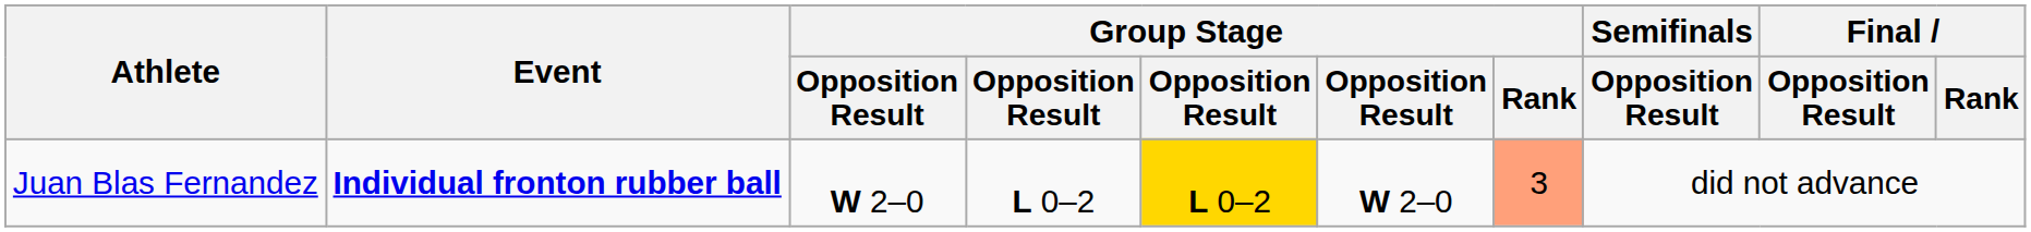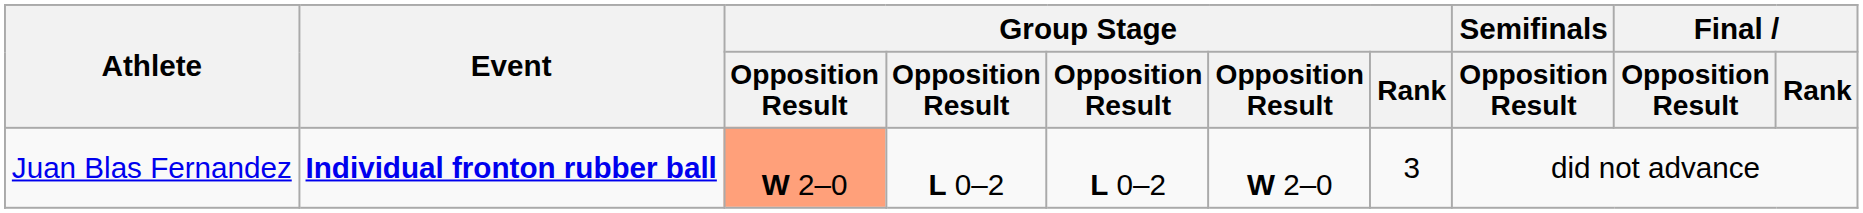Juan Blas Fernandez | column 3: no background -> lightsalmon background
Juan Blas Fernandez | column 5: gold background -> no background
Juan Blas Fernandez | Group Stage / Rank: lightsalmon background -> no background
